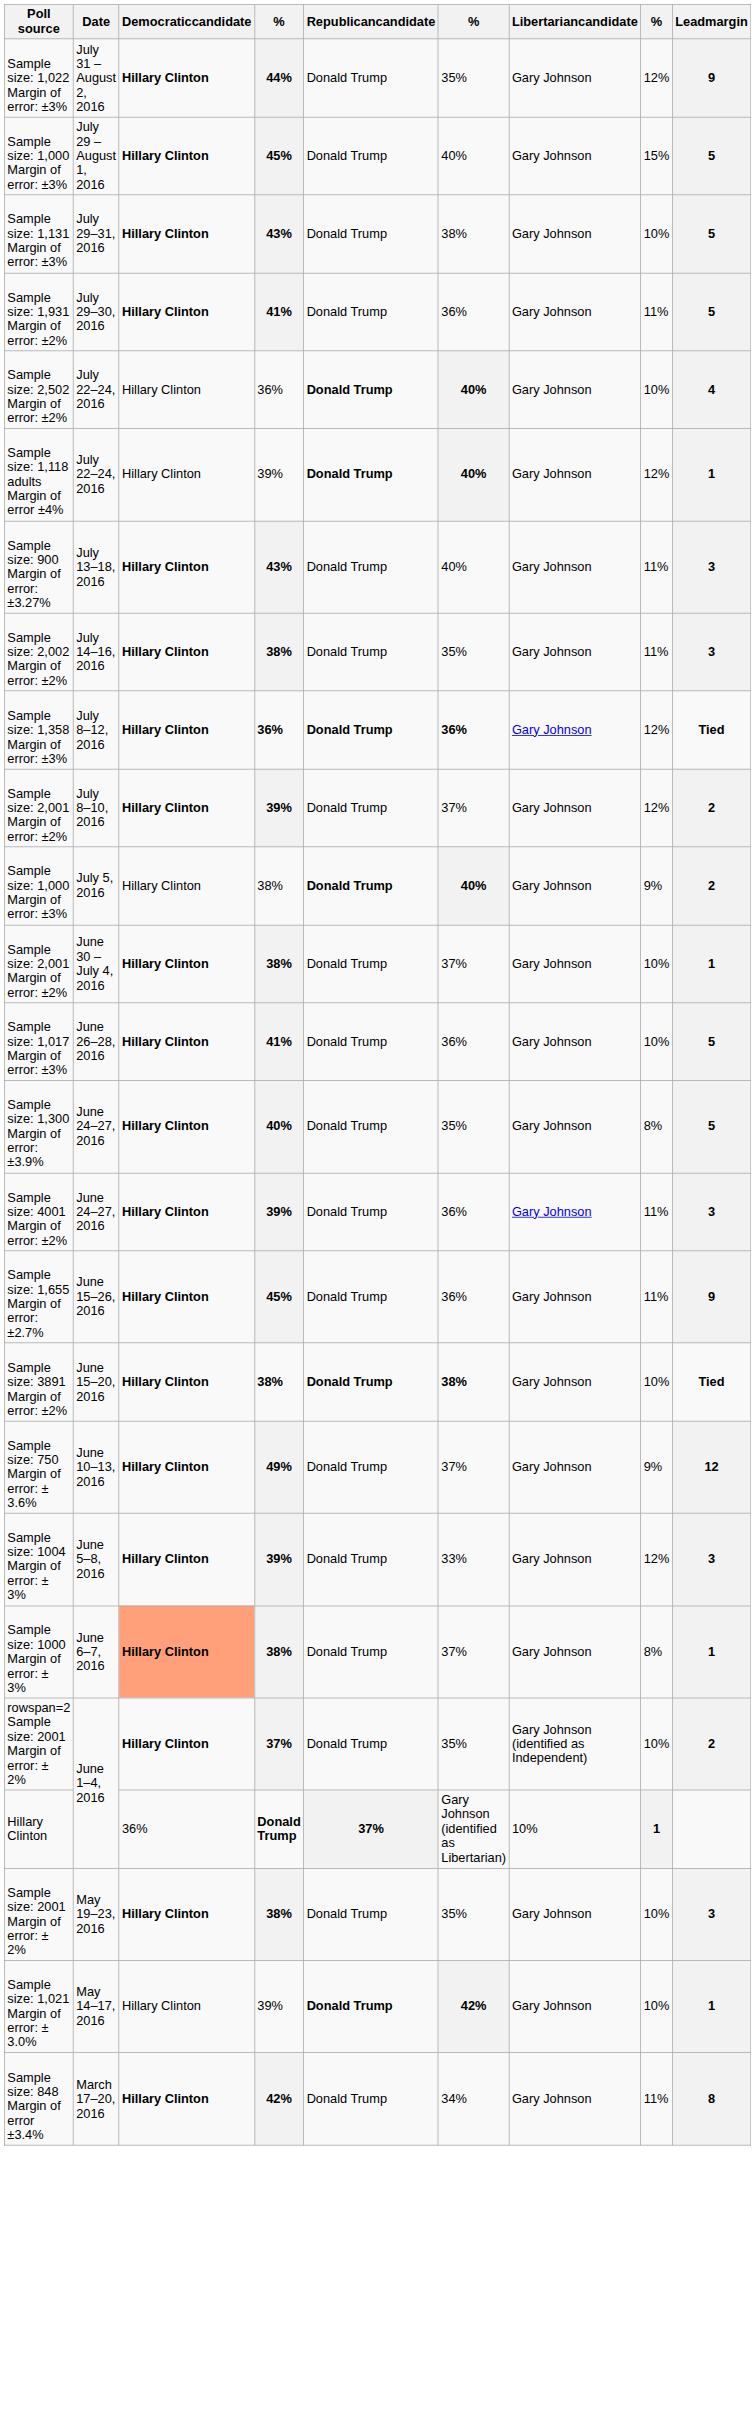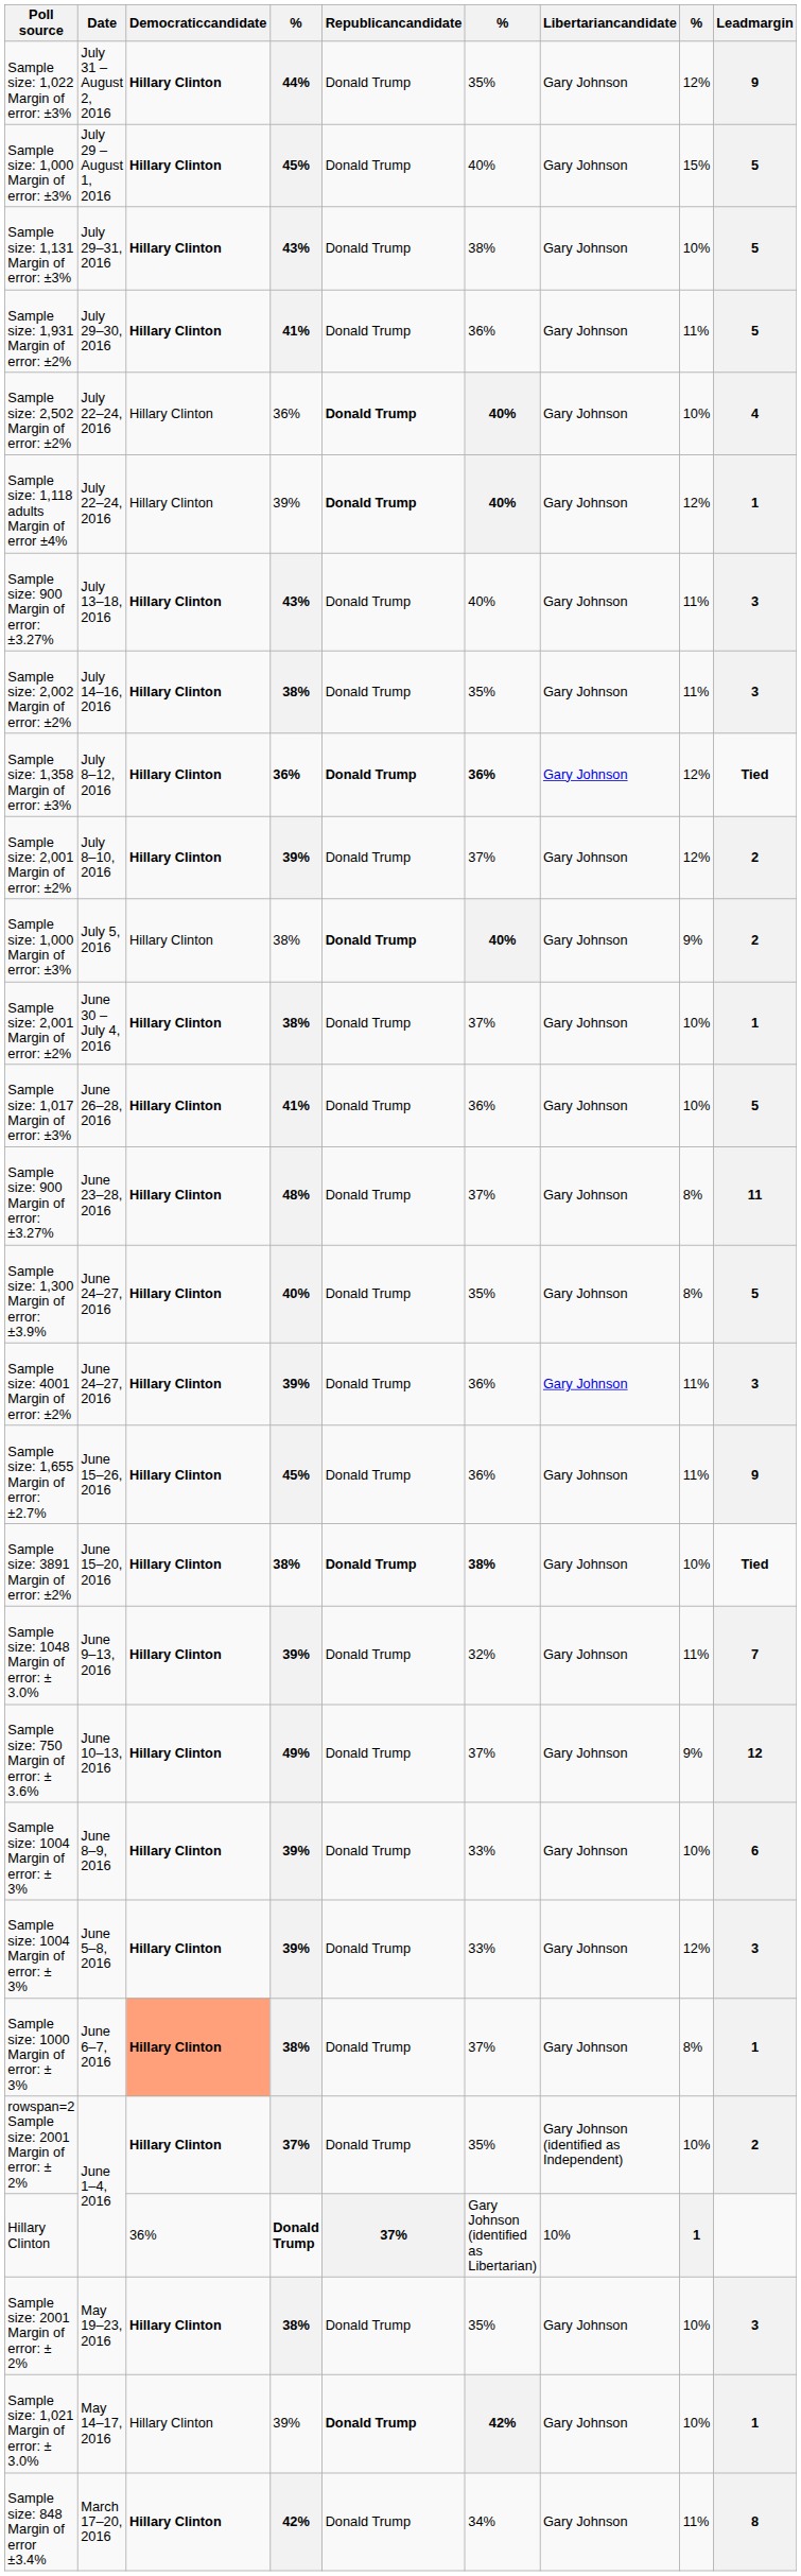+ row: Sample size: 900 Margin of error: ±3.27% | June 23–28, 2016 | Hillary Clinton | 48% | Donald Trump | 37% | Gary Johnson | 8% | 11
+ row: Sample size: 1048 Margin of error: ± 3.0% | June 9–13, 2016 | Hillary Clinton | 39% | Donald Trump | 32% | Gary Johnson | 11% | 7
+ row: Sample size: 1004 Margin of error: ± 3% | June 8–9, 2016 | Hillary Clinton | 39% | Donald Trump | 33% | Gary Johnson | 10% | 6
